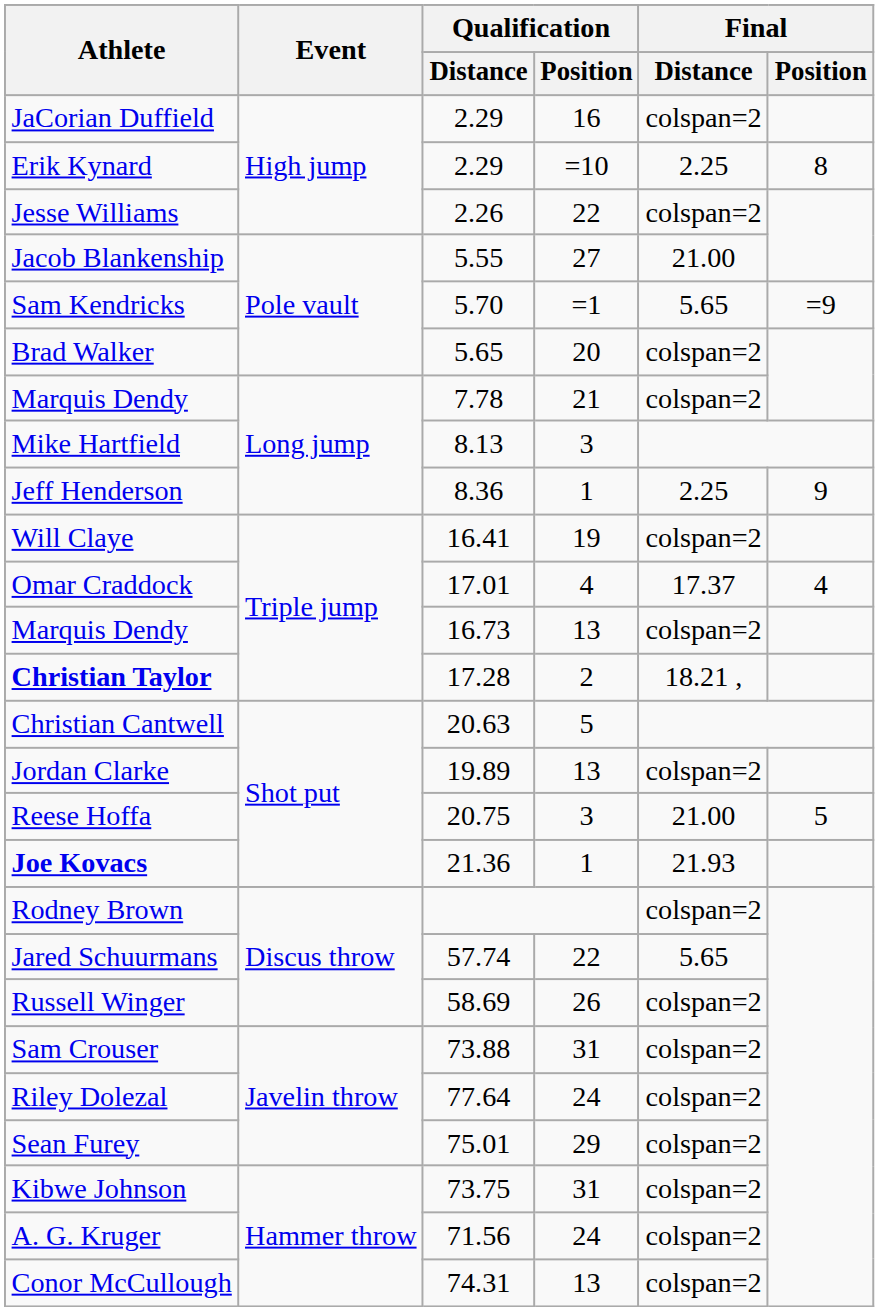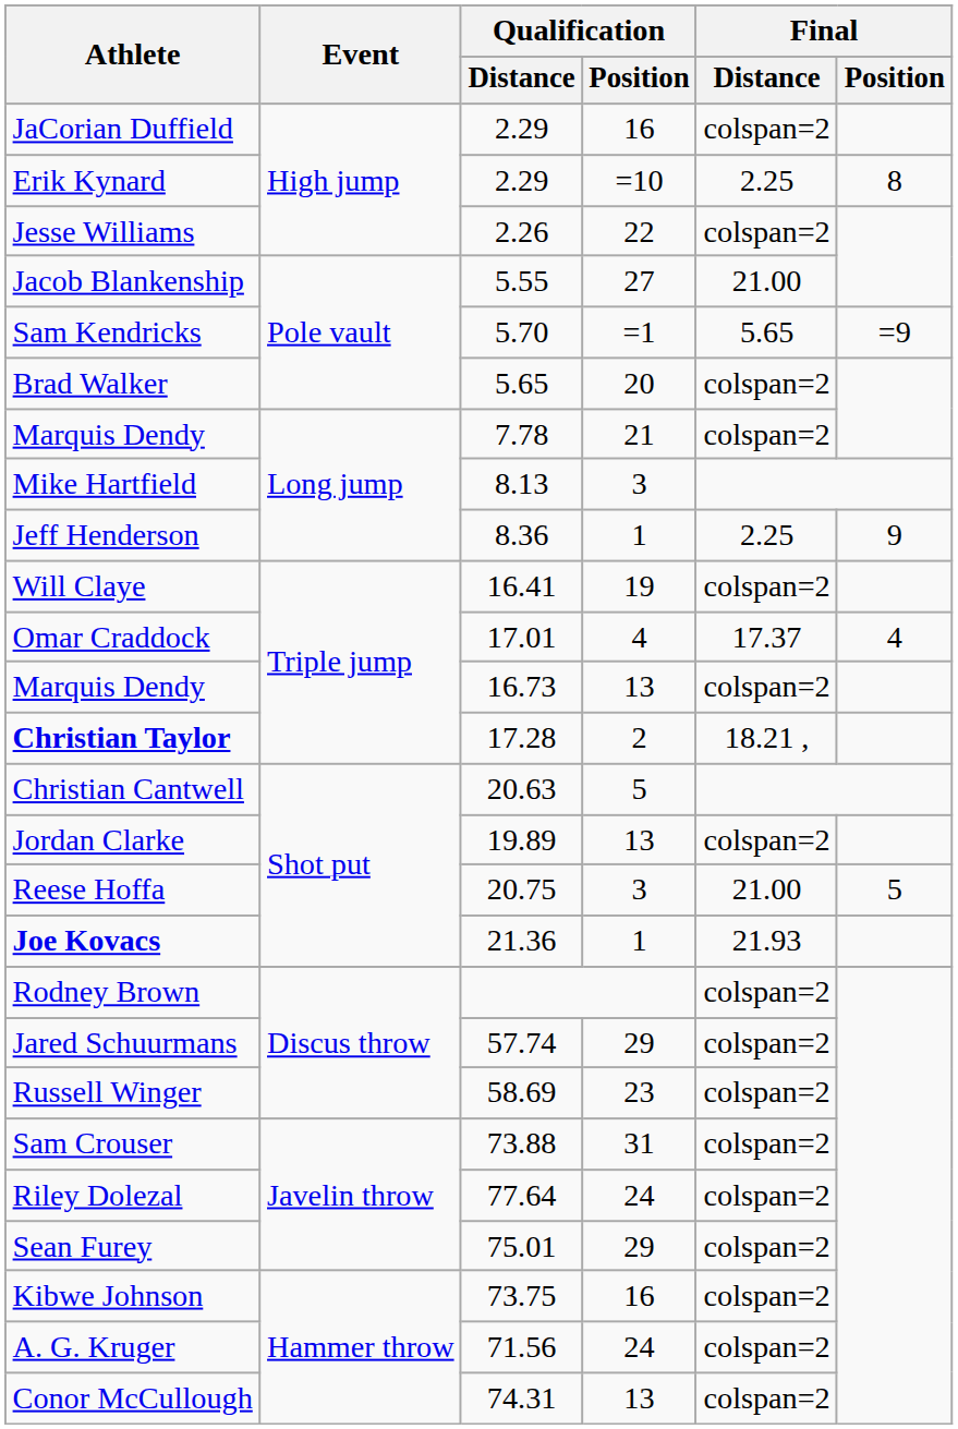Jared Schuurmans | Qualification / Position: 22 -> 29
Jared Schuurmans | Final / Distance: 5.65 -> colspan=2
Russell Winger | Qualification / Position: 26 -> 23
Kibwe Johnson | Qualification / Position: 31 -> 16
